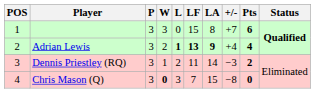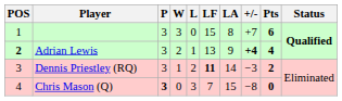Adrian Lewis | POS: normal -> bold
Adrian Lewis | L: bold -> normal
Adrian Lewis | LF: bold -> normal
Adrian Lewis | LA: bold -> normal
Adrian Lewis | +/-: normal -> bold
Dennis Priestley (RQ) | LF: normal -> bold
Chris Mason (Q) | P: normal -> bold
Chris Mason (Q) | W: bold -> normal
